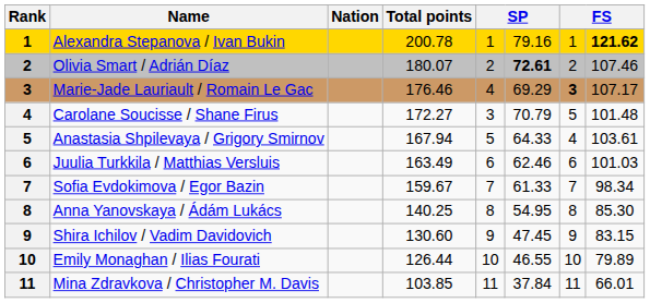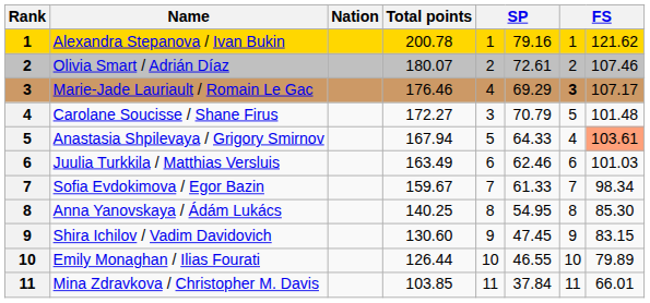Alexandra Stepanova / Ivan Bukin | column 8: bold -> normal
Olivia Smart / Adrián Díaz | column 6: bold -> normal
Anastasia Shpilevaya / Grigory Smirnov | column 8: no background -> lightsalmon background
